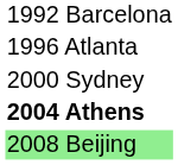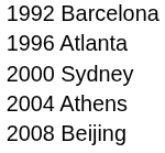2004 Athens | column 1: bold -> normal
2008 Beijing | column 1: lightgreen background -> no background
